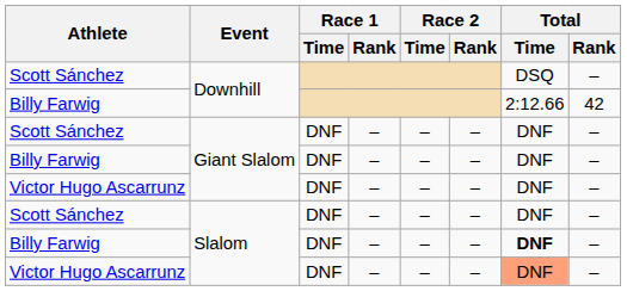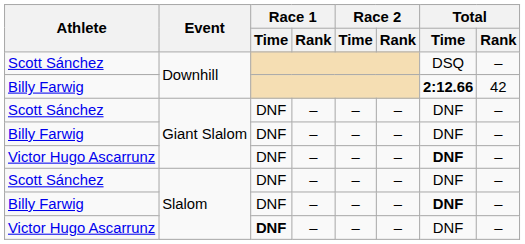Billy Farwig / Downhill | Total / Time: normal -> bold
Victor Hugo Ascarrunz / Giant Slalom | Total / Time: normal -> bold
Victor Hugo Ascarrunz / Slalom | Race 1 / Time: normal -> bold
Victor Hugo Ascarrunz / Slalom | Total / Time: lightsalmon background -> no background
